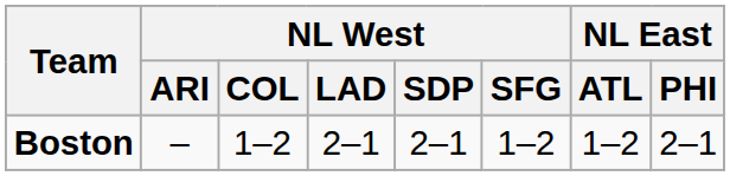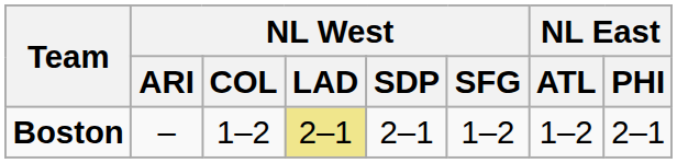Boston | NL West / LAD: no background -> khaki background
